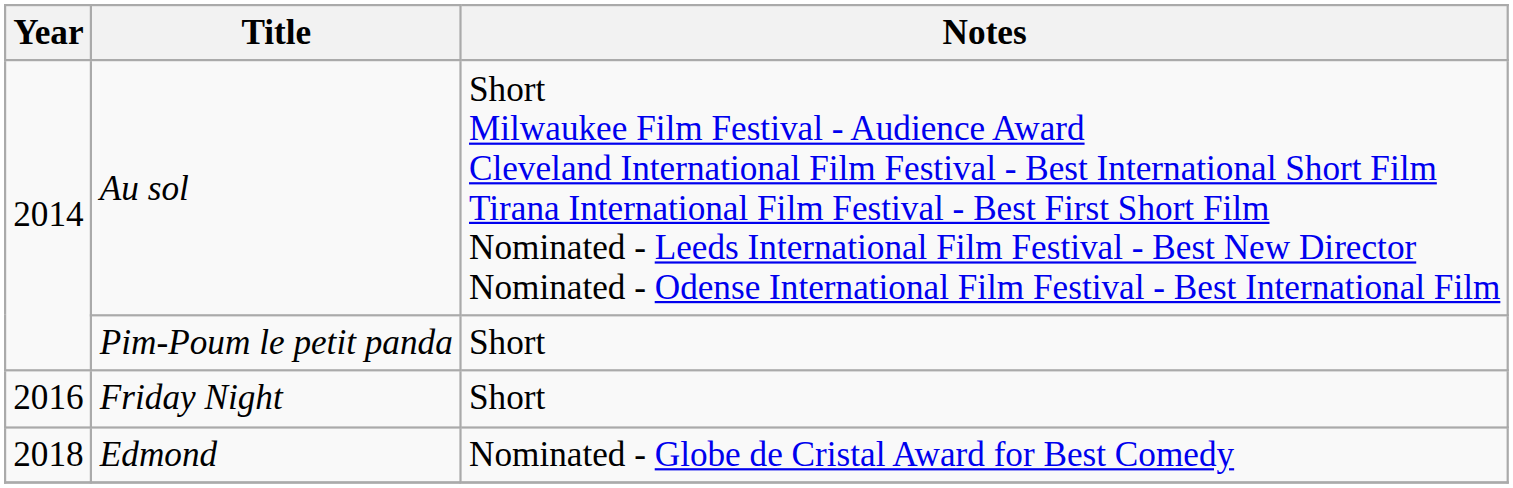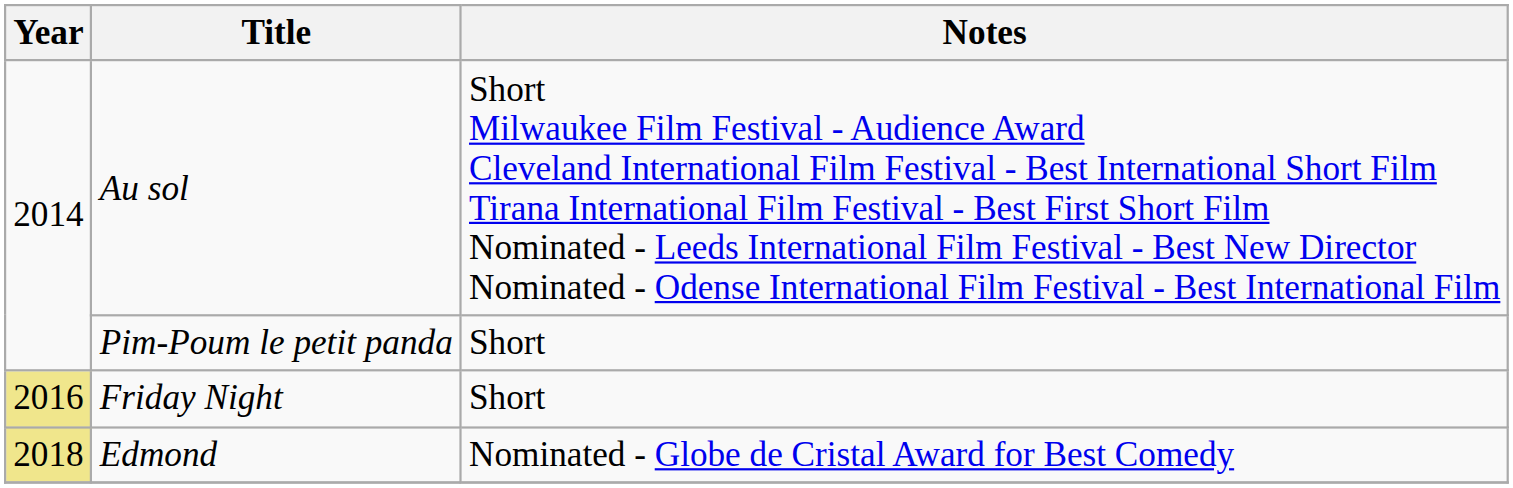Friday Night | Year: no background -> khaki background
Edmond | Year: no background -> khaki background
